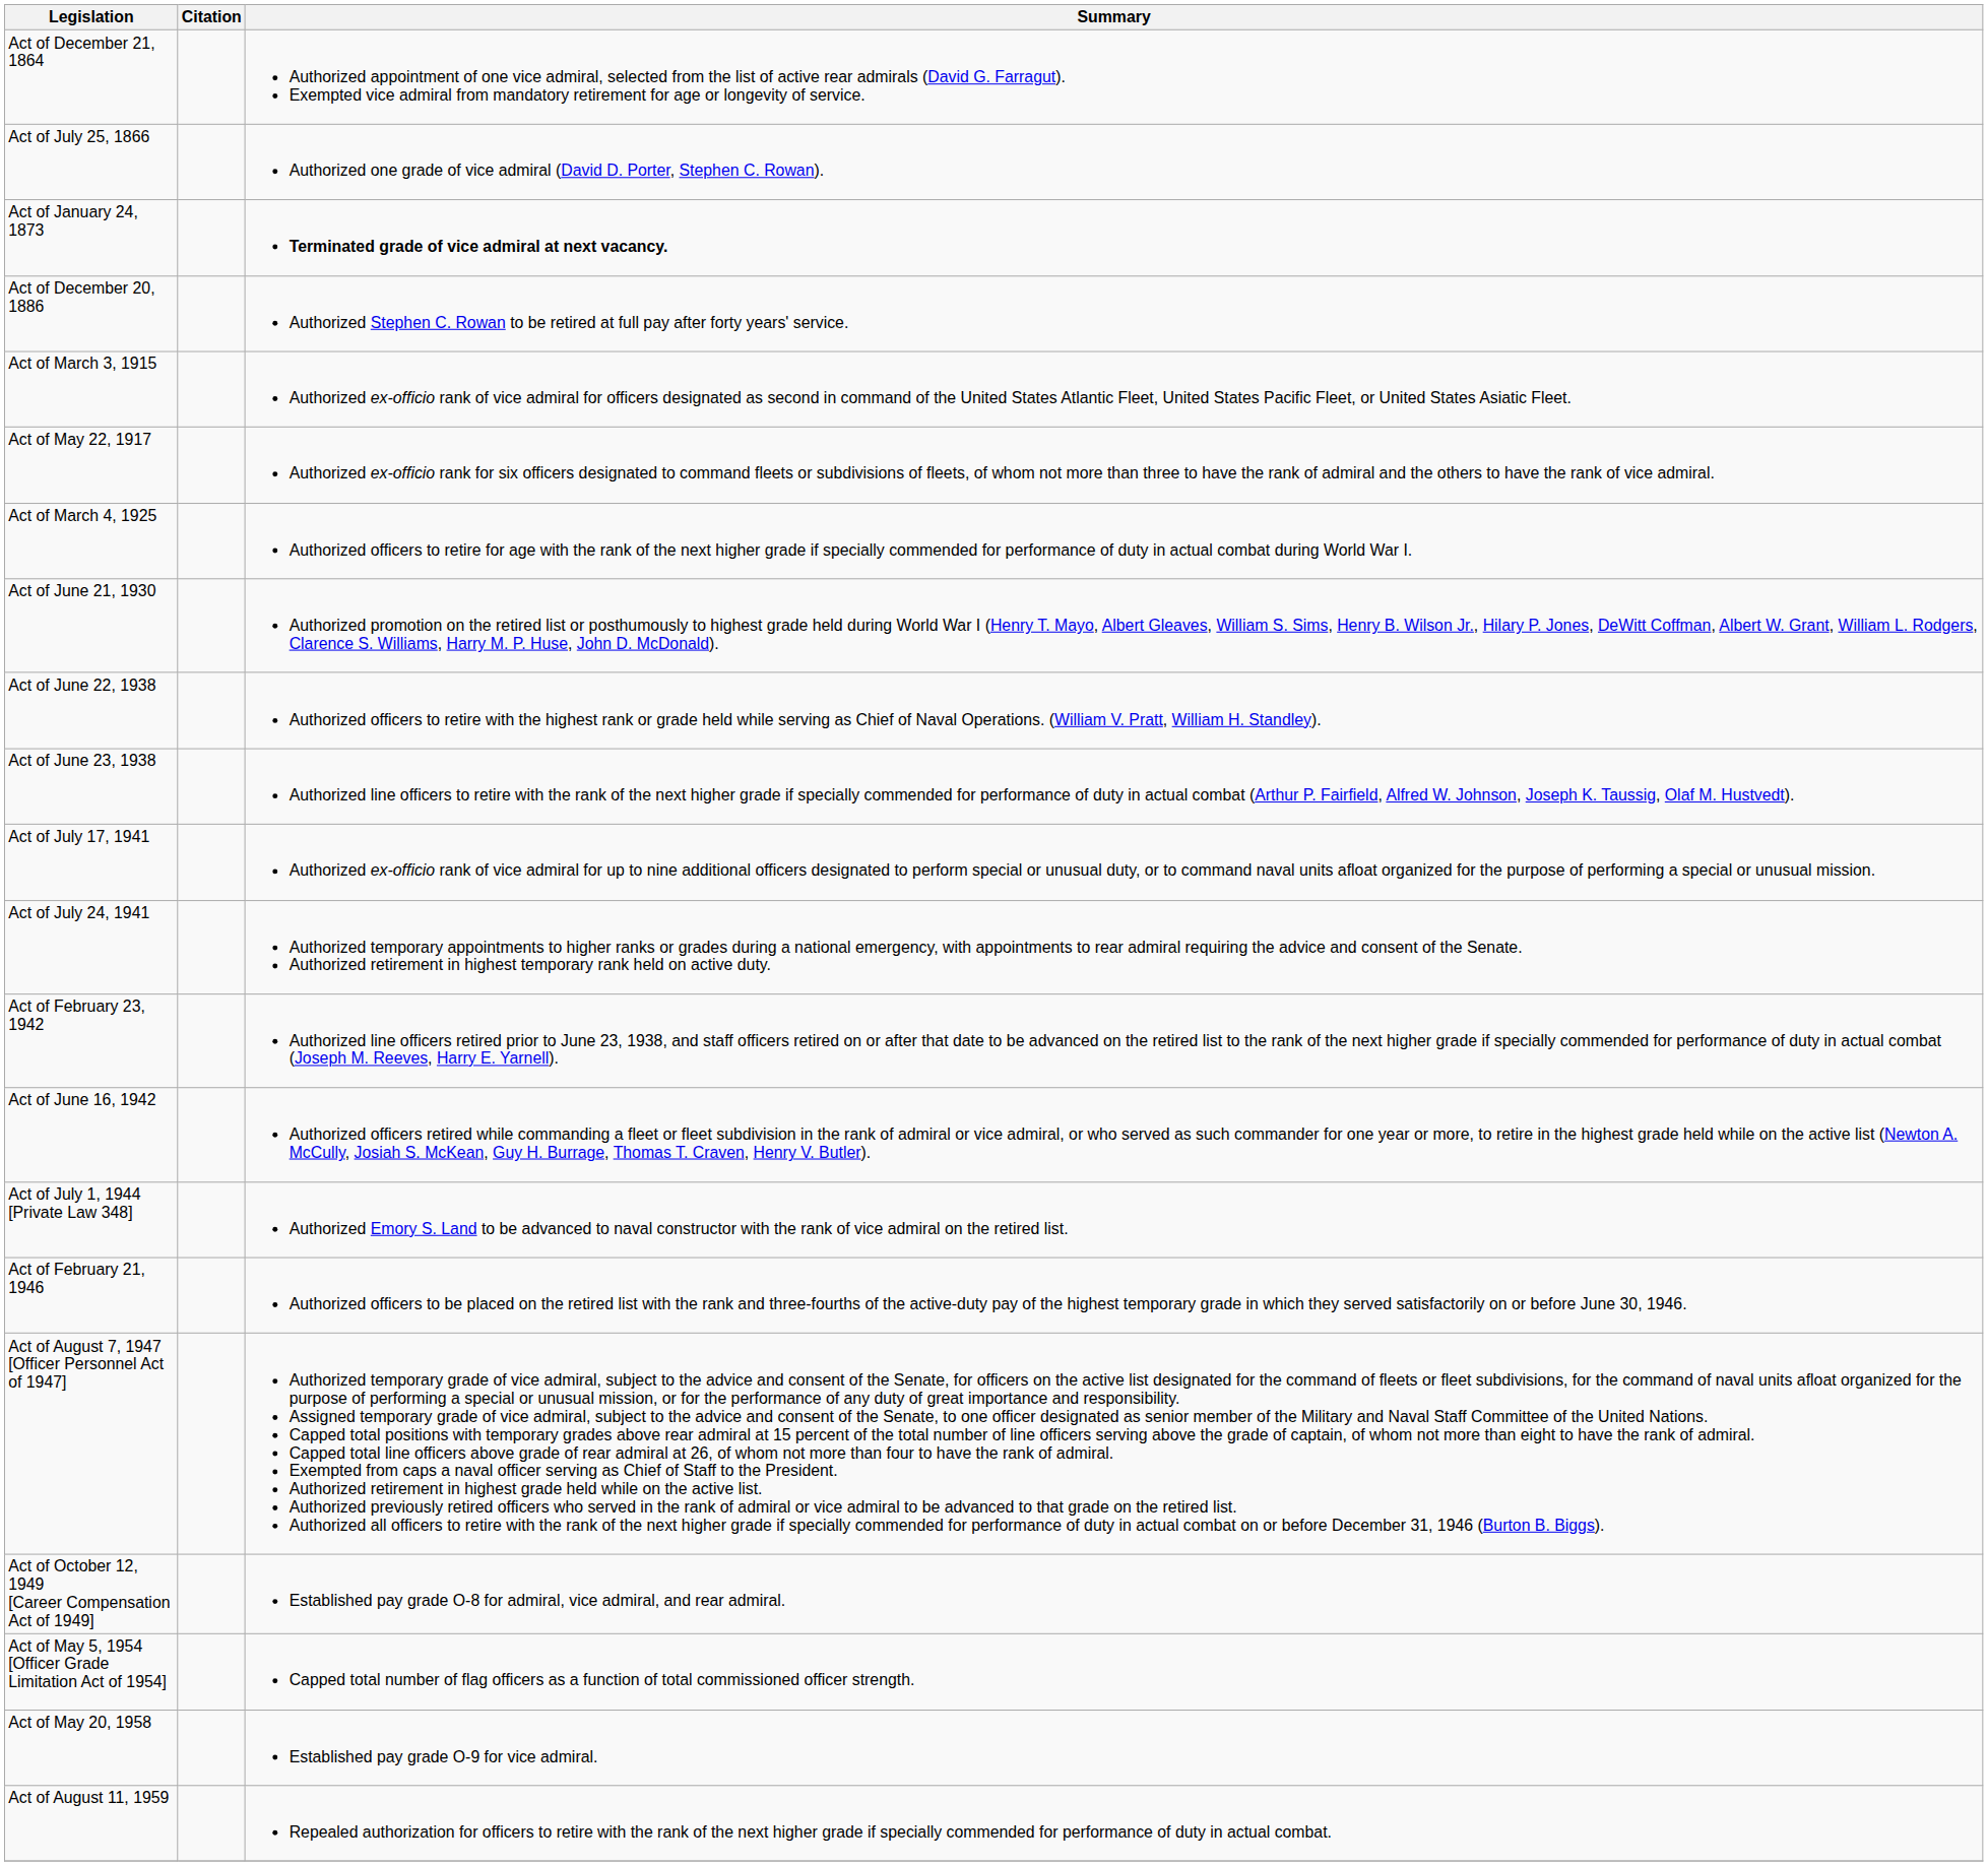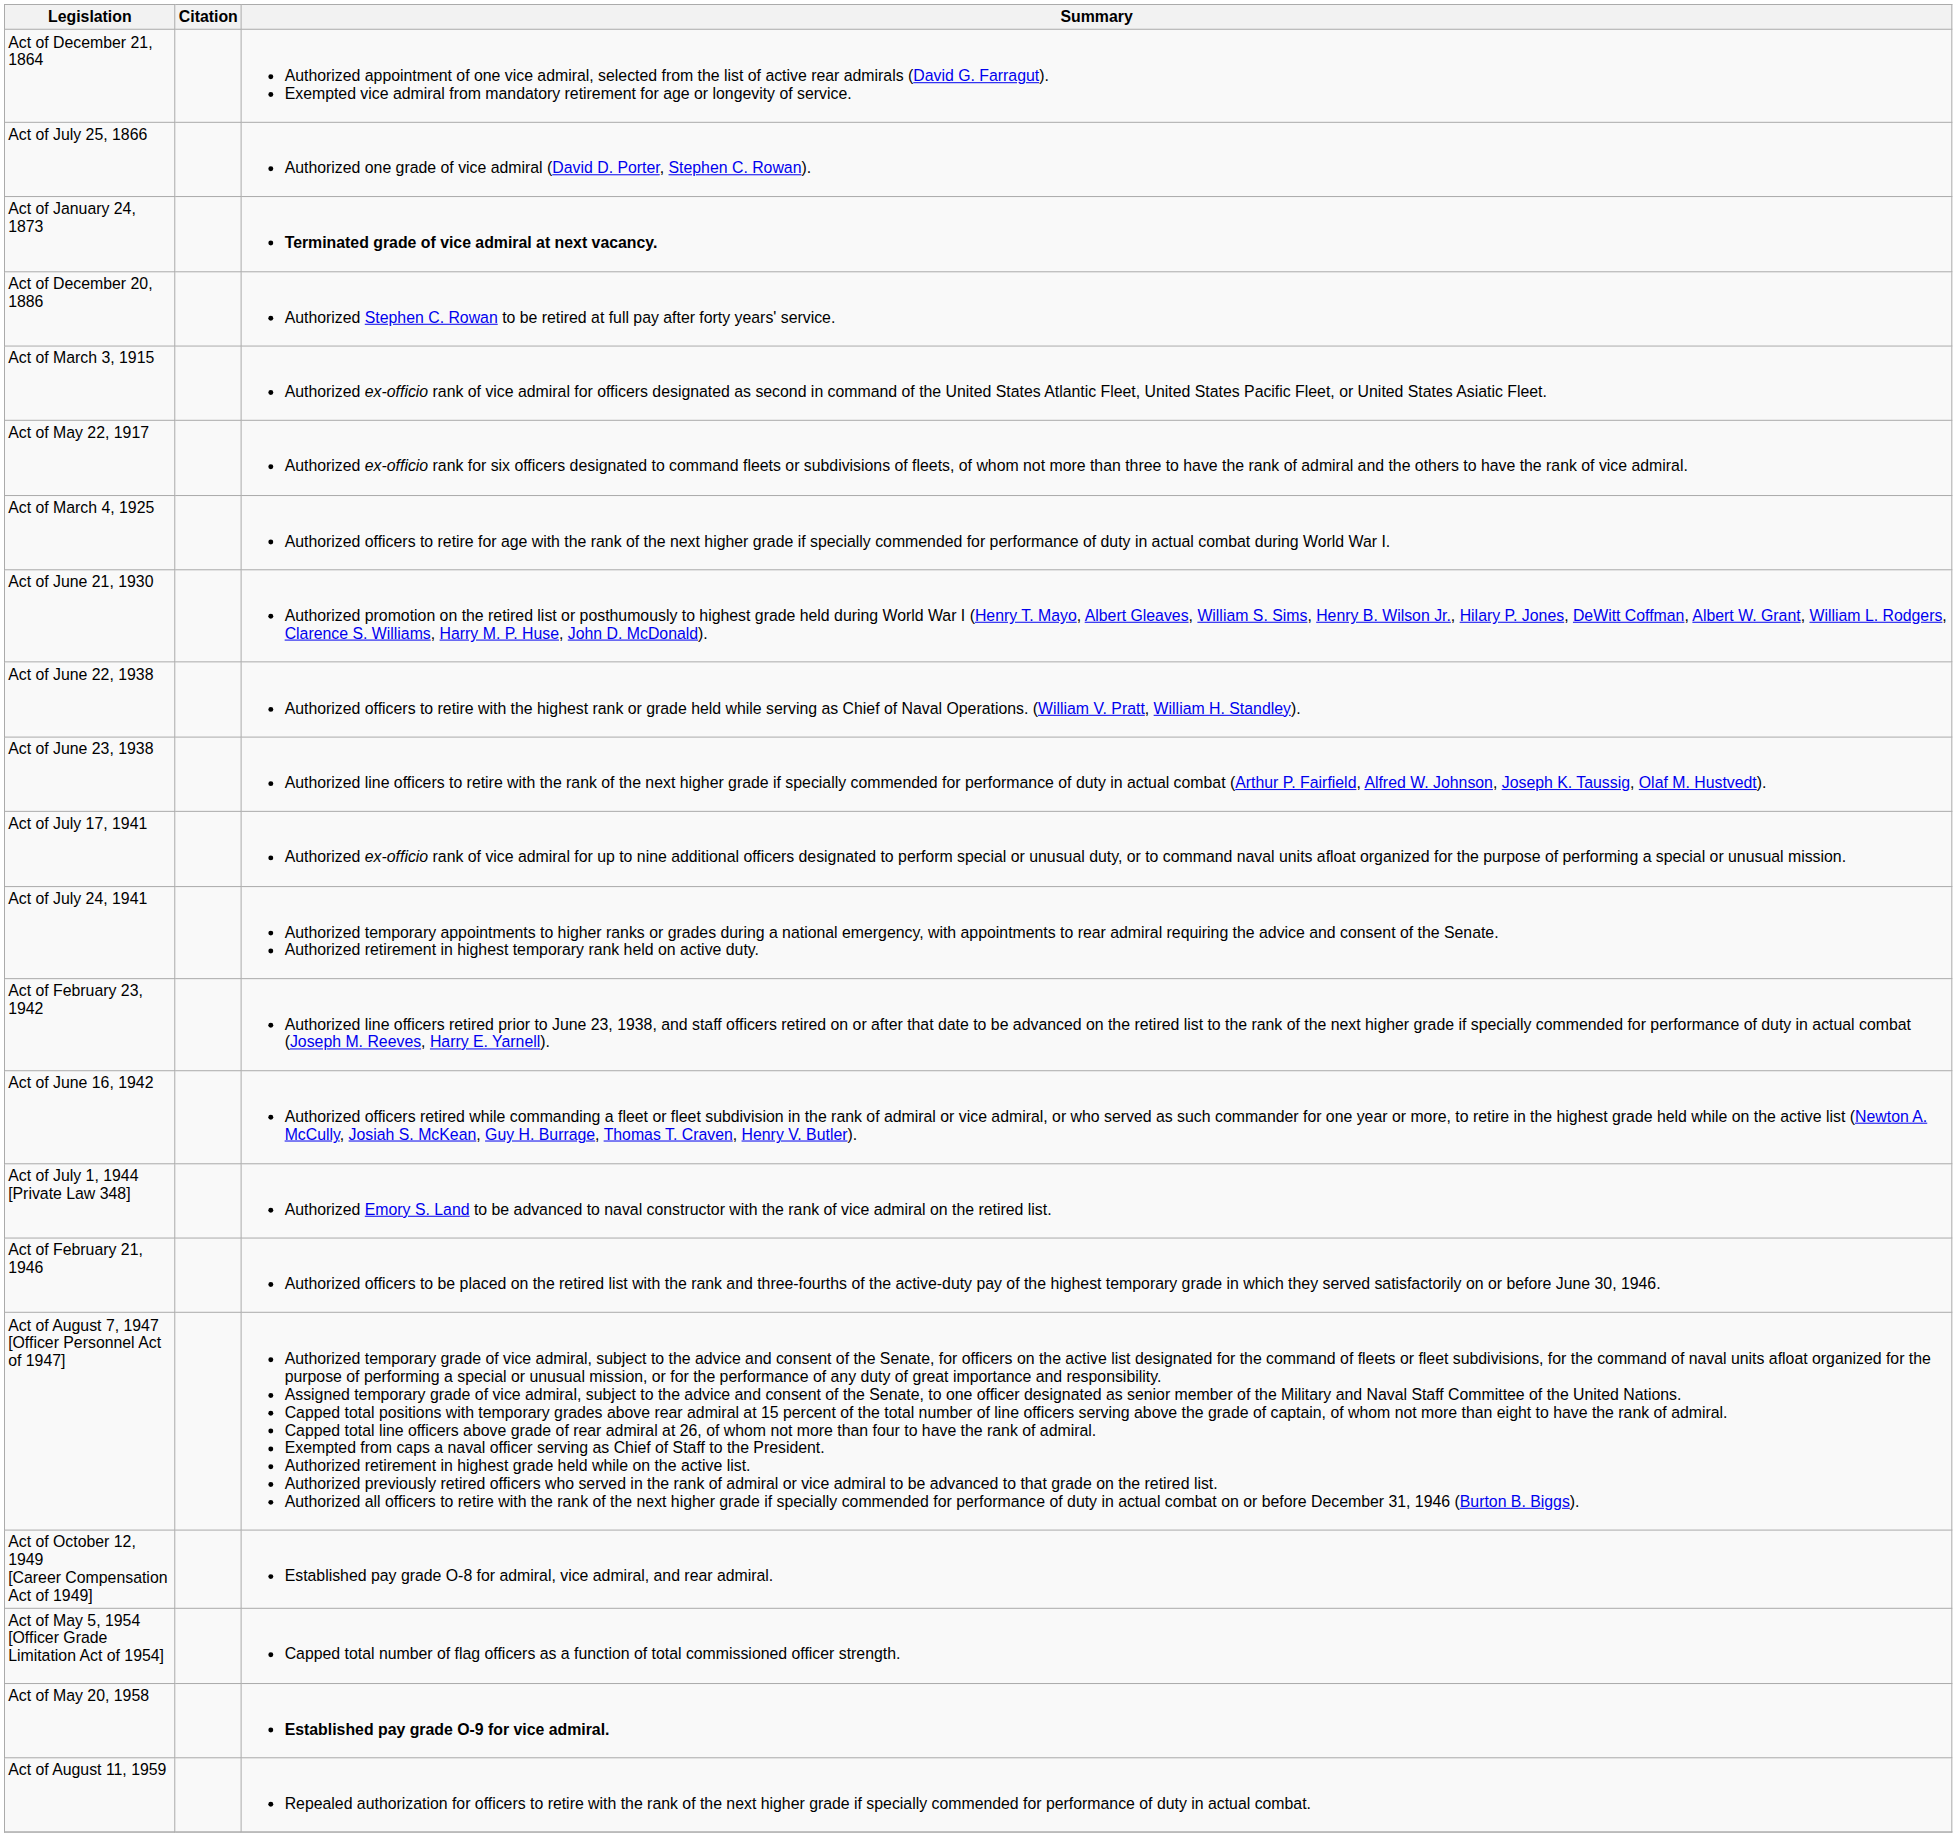Act of May 20, 1958 | Summary: normal -> bold
